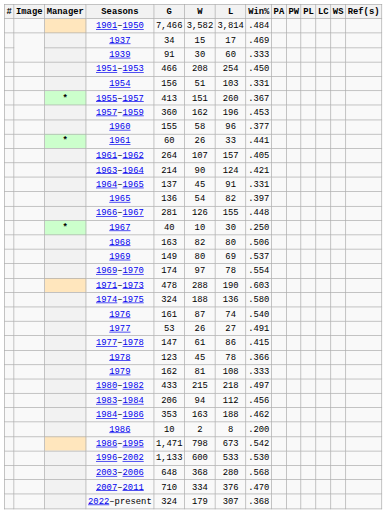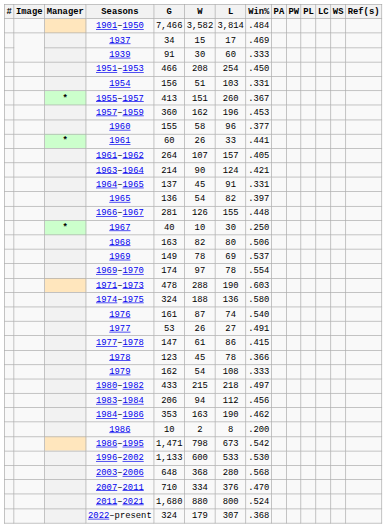1969 | W: 80 -> 78
1979 | W: 81 -> 54
1984–1986 | L: 188 -> 190
+ row: 2011–2021 | 1,680 | 880 | 800 | .524
